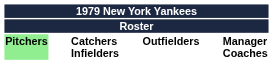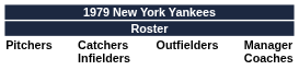Pitchers | column 1: lightgreen background -> no background
